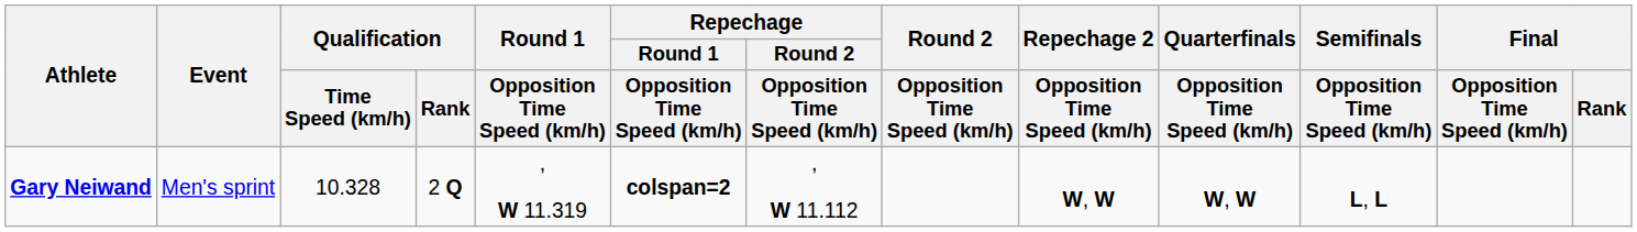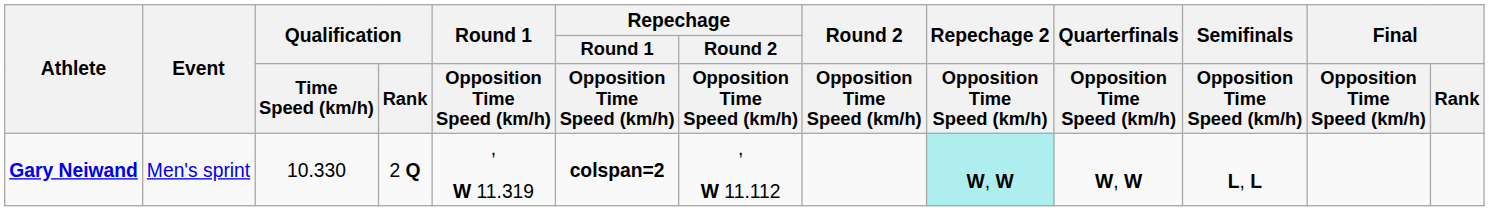Gary Neiwand | Qualification / Time Speed (km/h): 10.328 -> 10.330
Gary Neiwand | Repechage 2 / Opposition Time Speed (km/h): no background -> paleturquoise background
